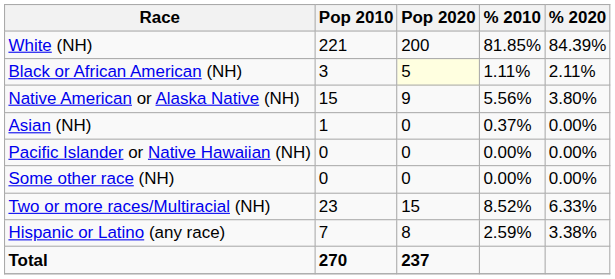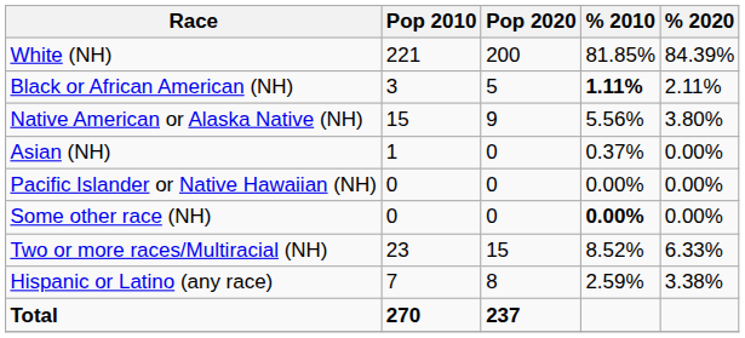Black or African American (NH) | Pop 2020: lightyellow background -> no background
Black or African American (NH) | % 2010: normal -> bold
Some other race (NH) | % 2010: normal -> bold
